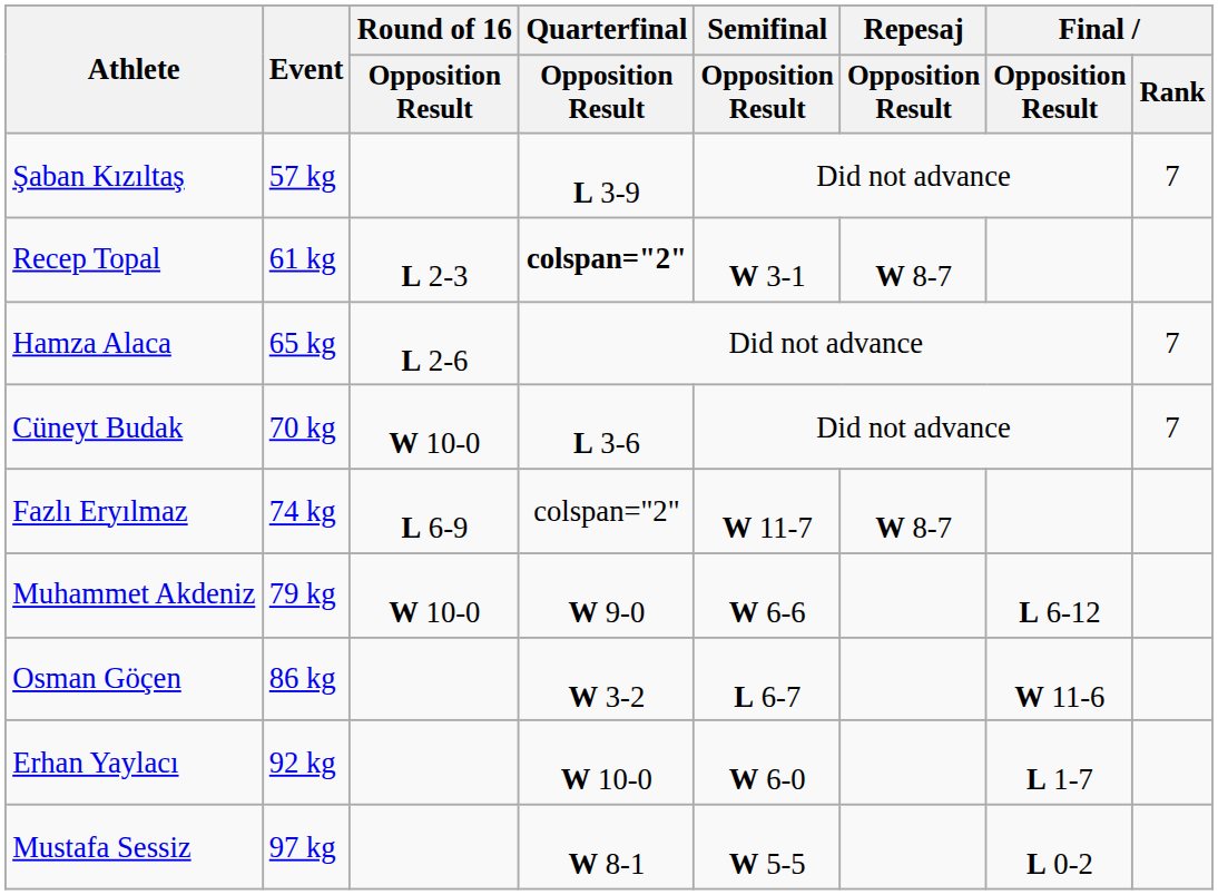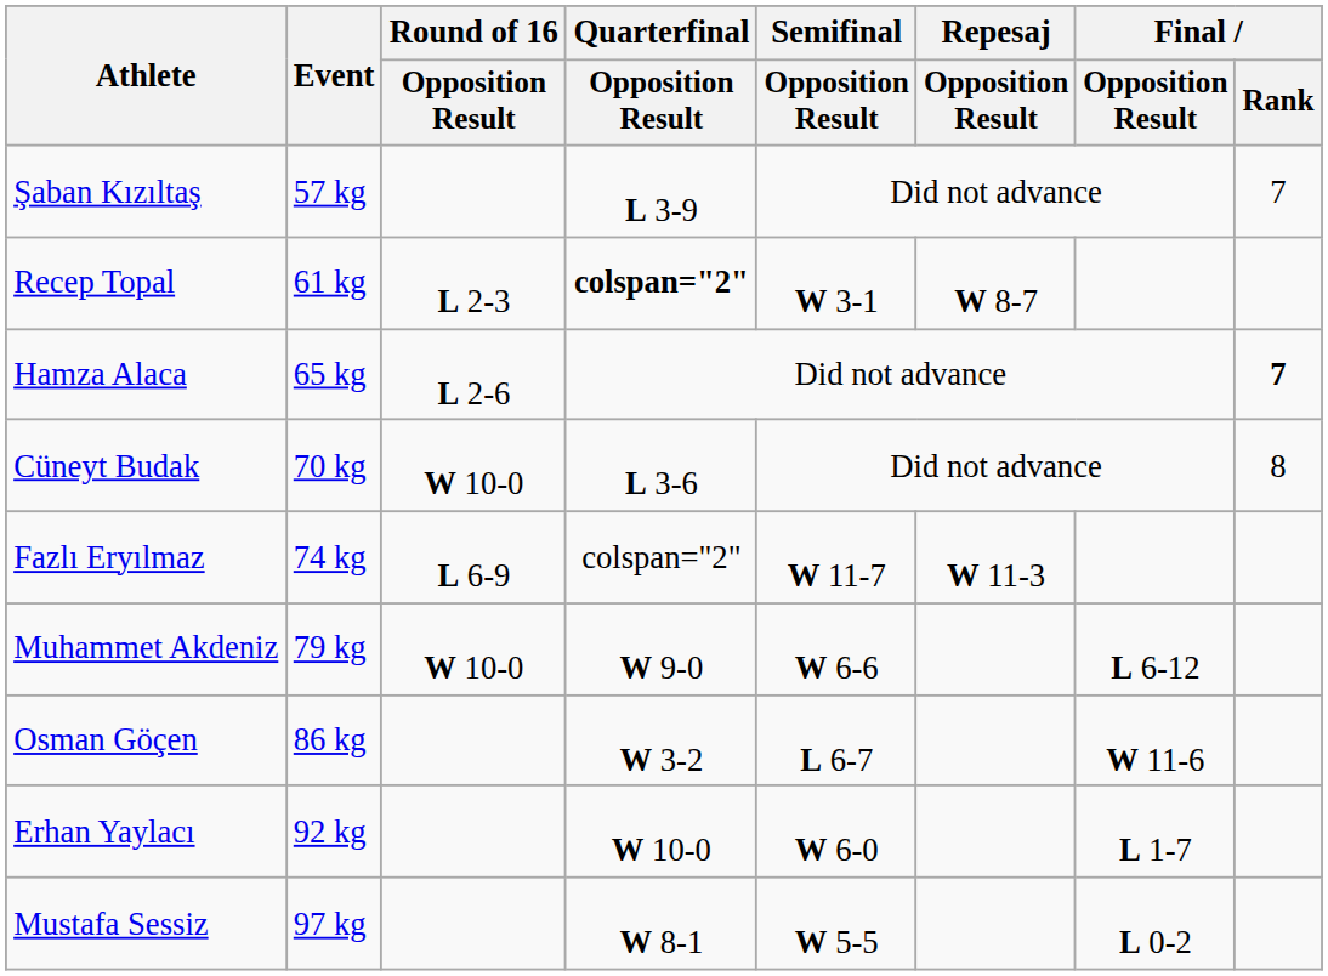Hamza Alaca | Final / Rank: normal -> bold
Cüneyt Budak | Final / Rank: 7 -> 8
Fazlı Eryılmaz | Repesaj / Opposition Result: W 8-7 -> W 11-3
